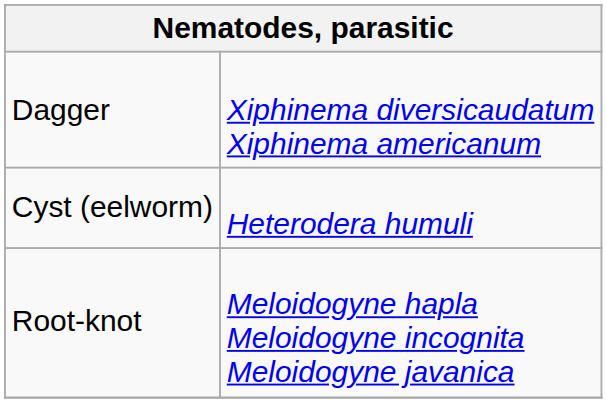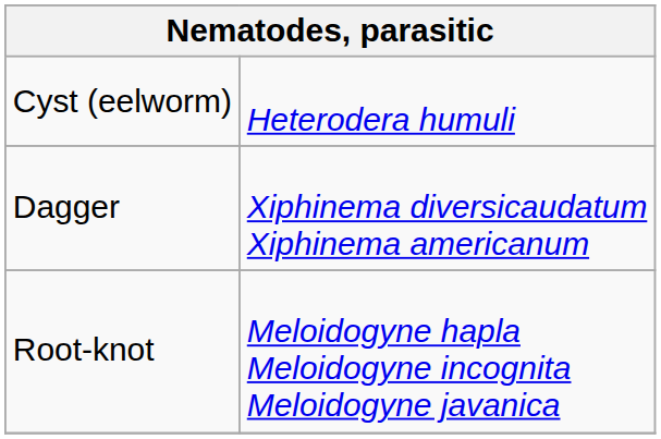rows swapped: Cyst (eelworm) <-> Dagger
